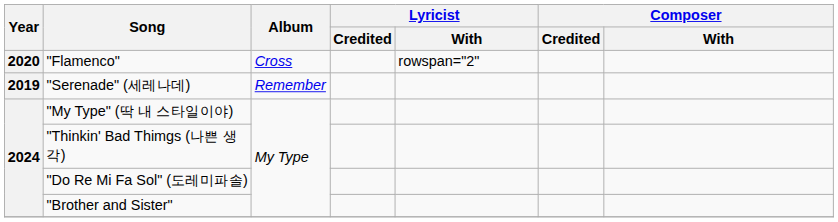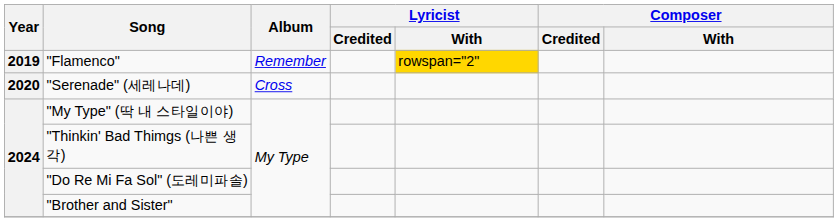"Flamenco" | Year: 2020 -> 2019
"Flamenco" | Album: Cross -> Remember
"Flamenco" | Lyricist / With: no background -> gold background
"Serenade" (세레나데) | Year: 2019 -> 2020
"Serenade" (세레나데) | Album: Remember -> Cross
